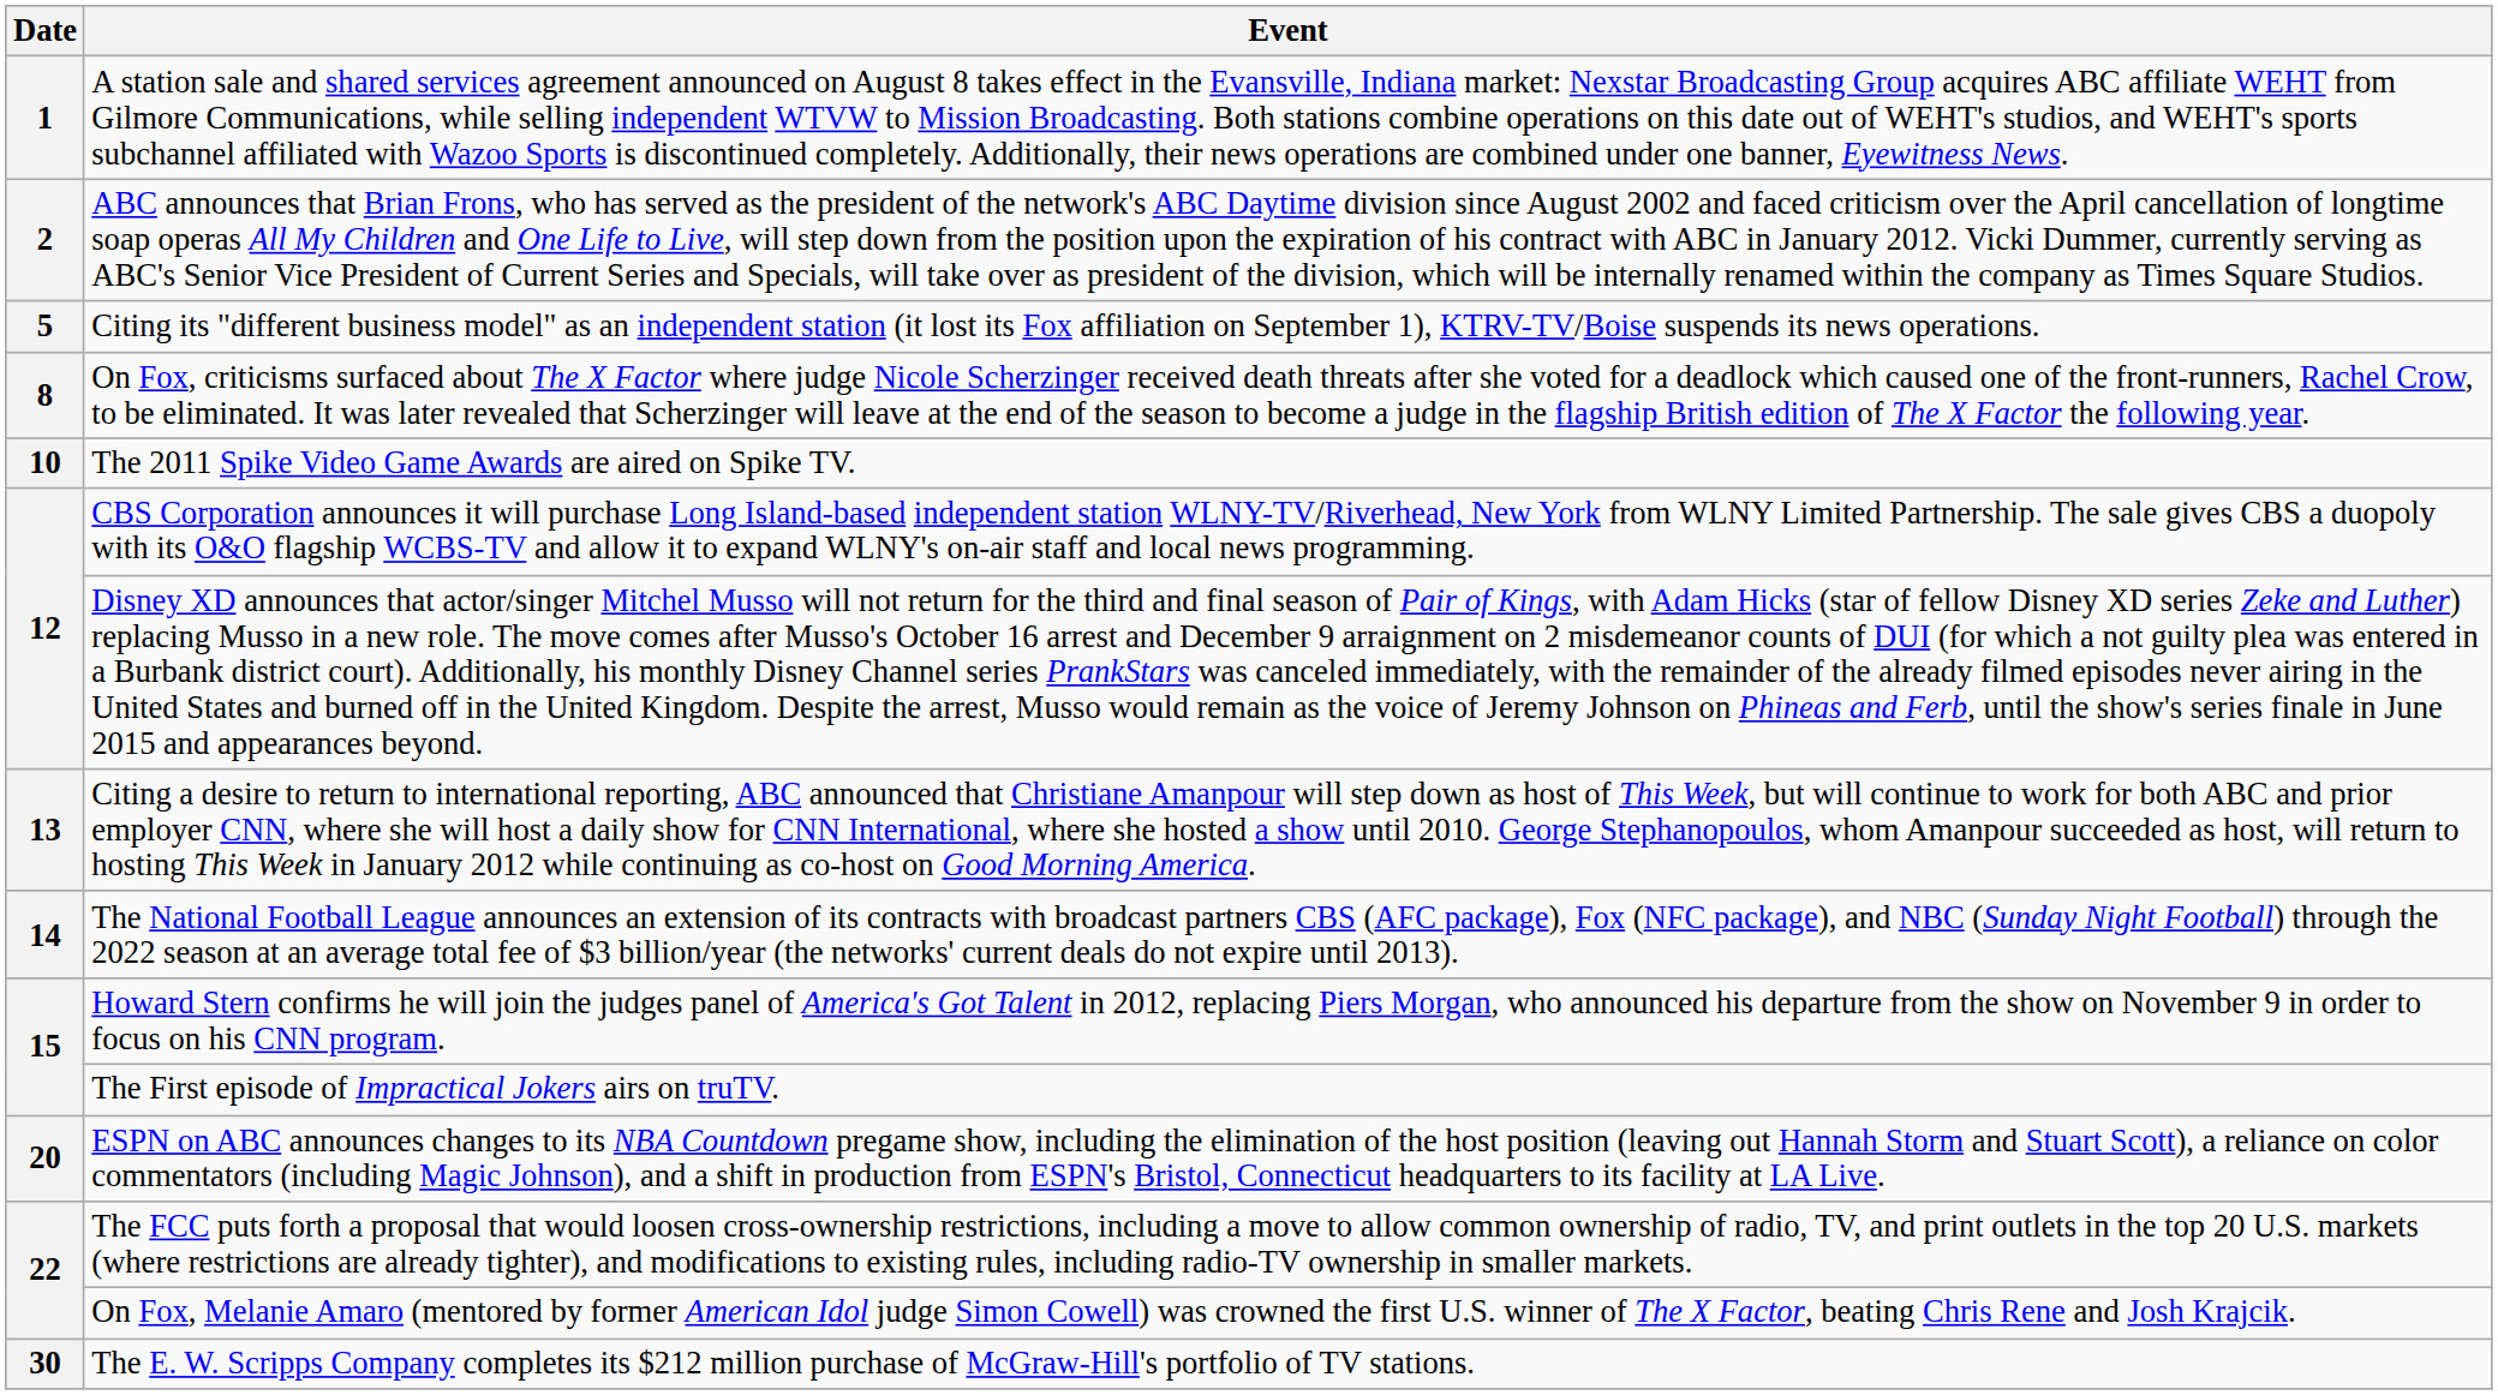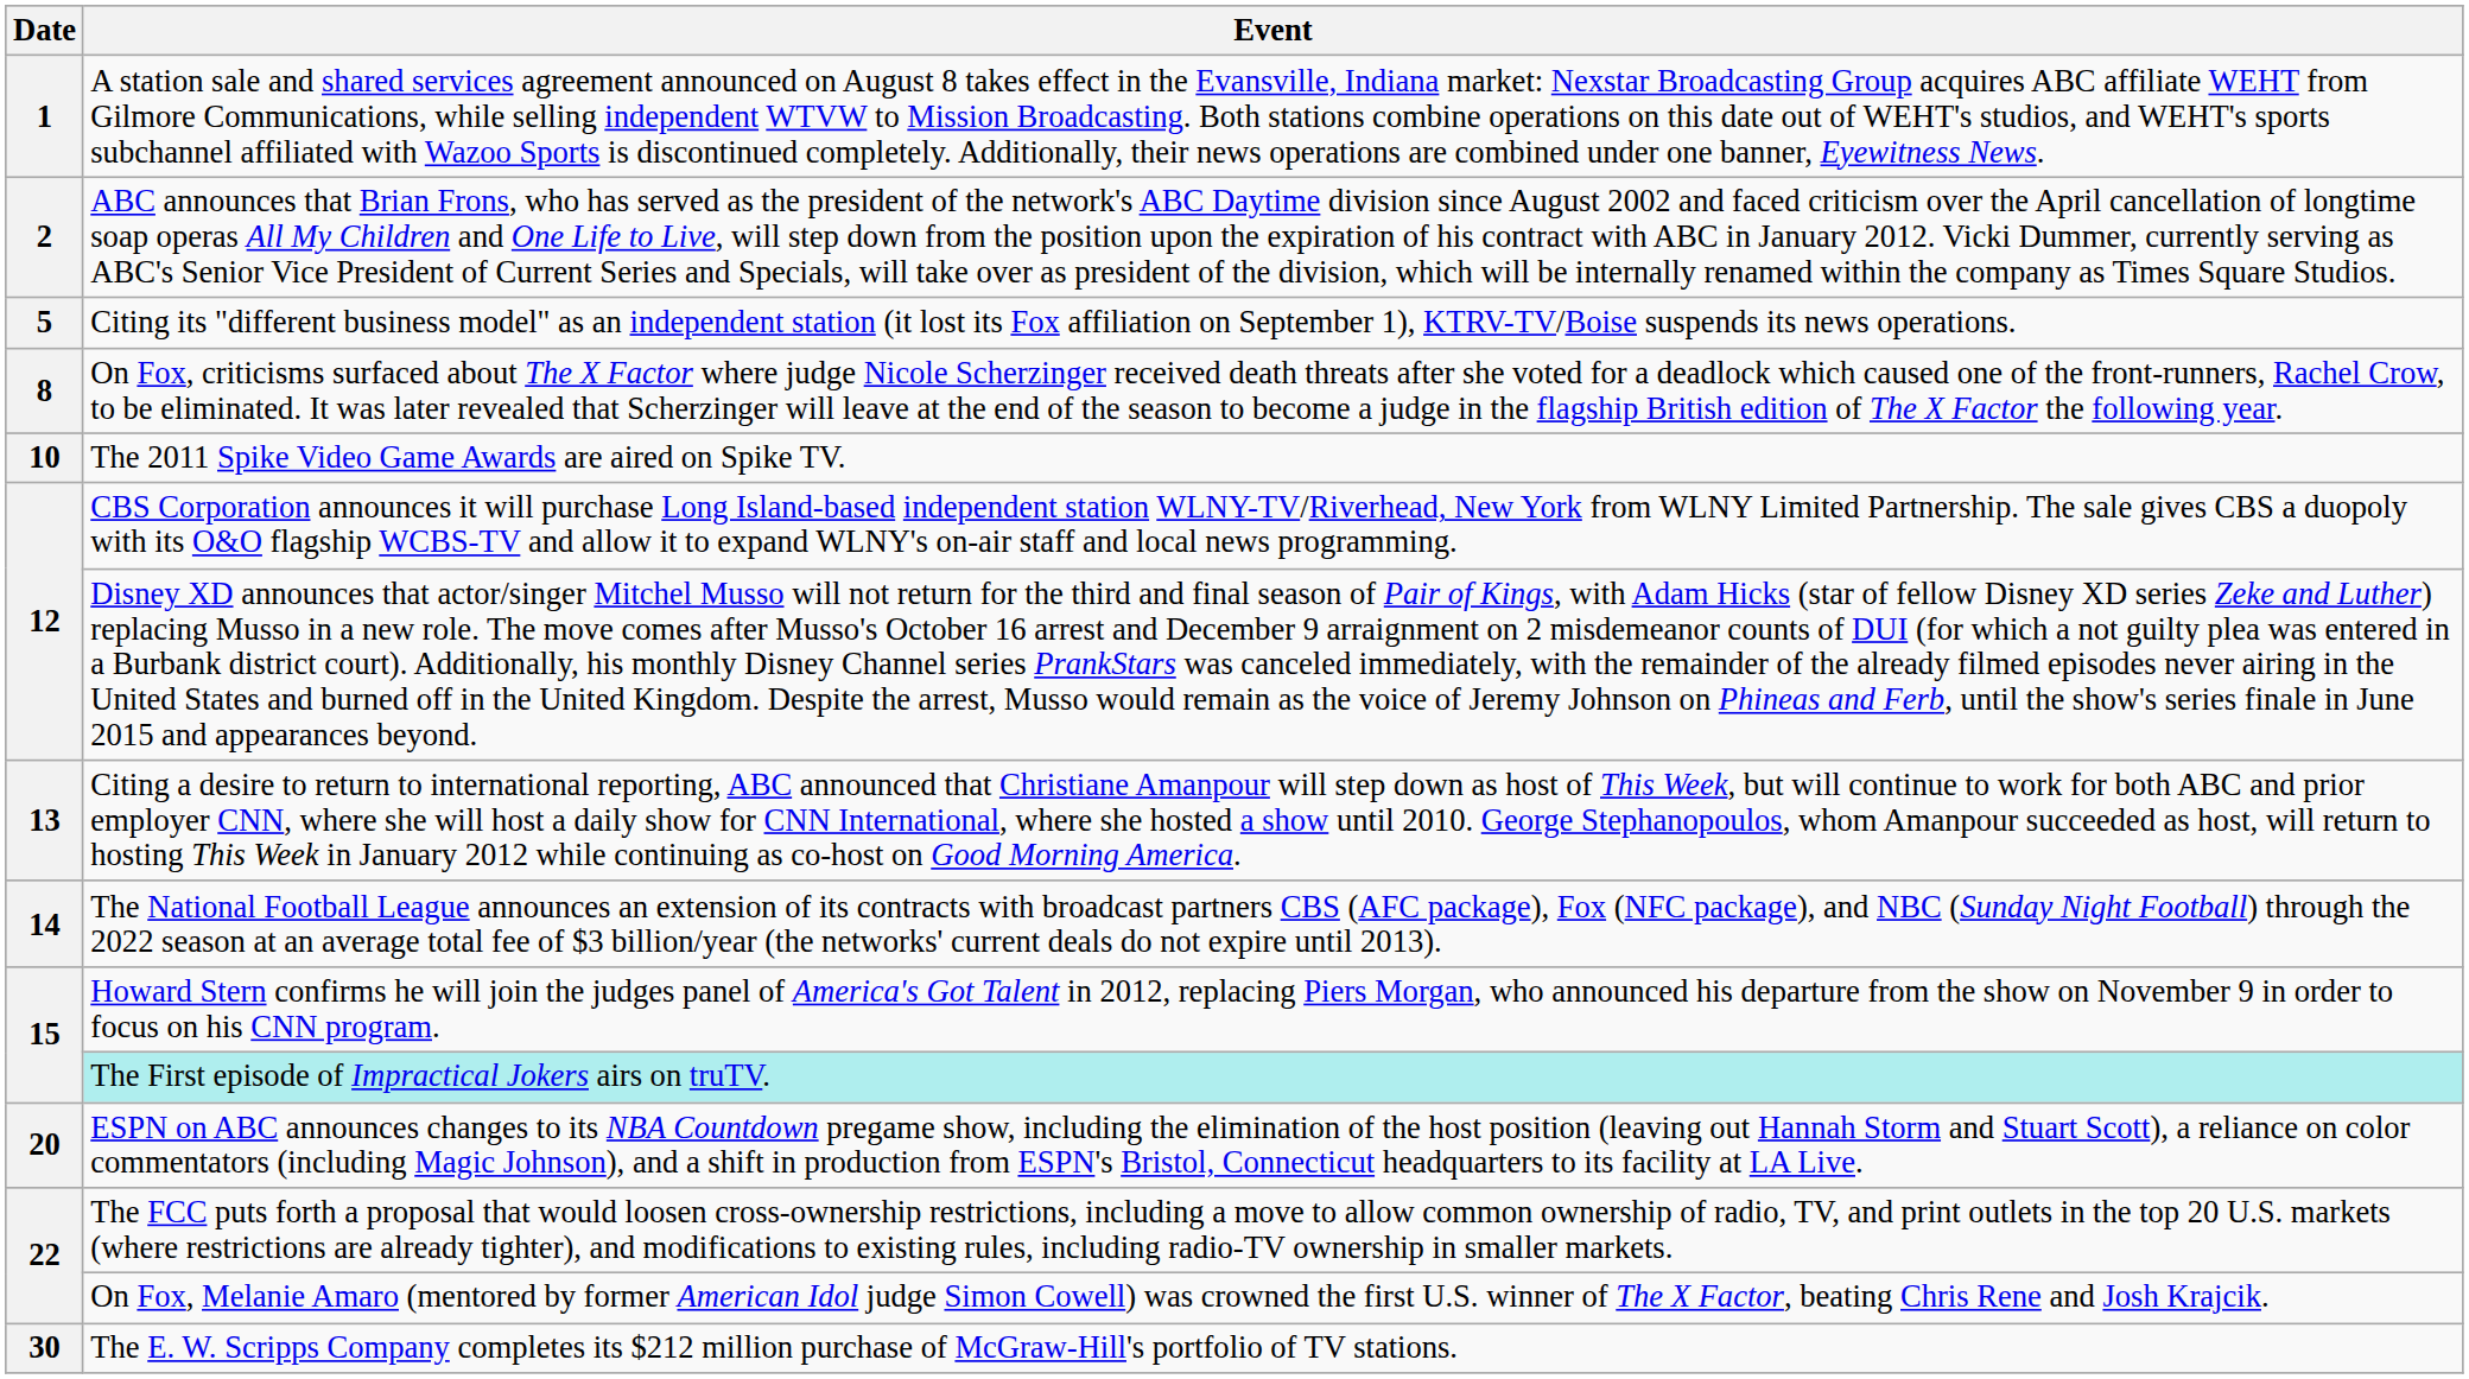The First episode of Impractical Jokers airs on truTV. | Event: no background -> paleturquoise background
